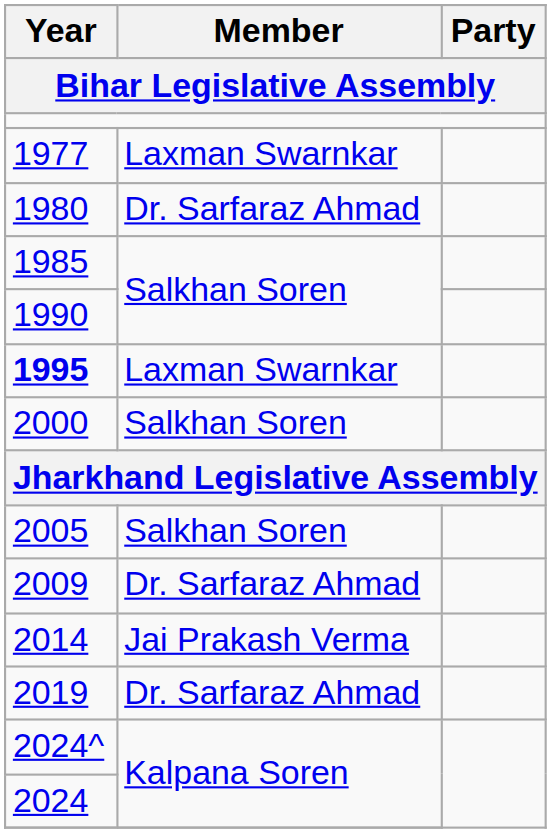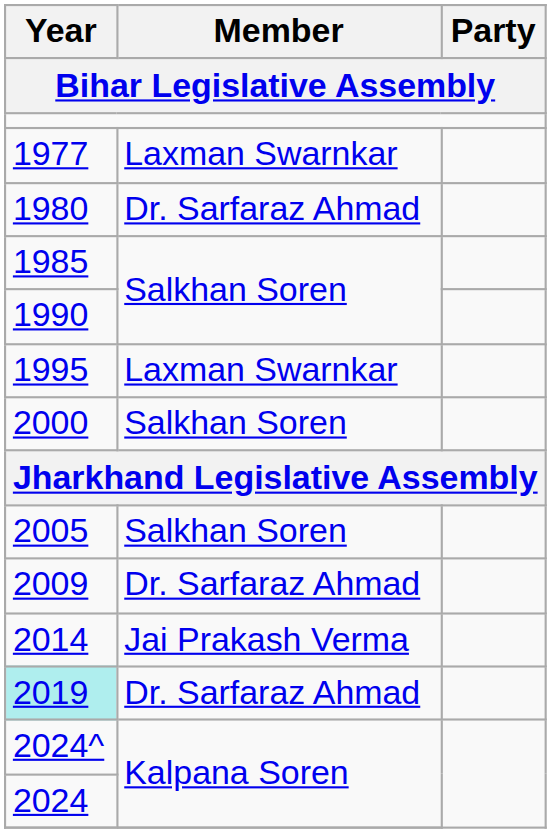1995 | Year: bold -> normal
2019 | Year: no background -> paleturquoise background
